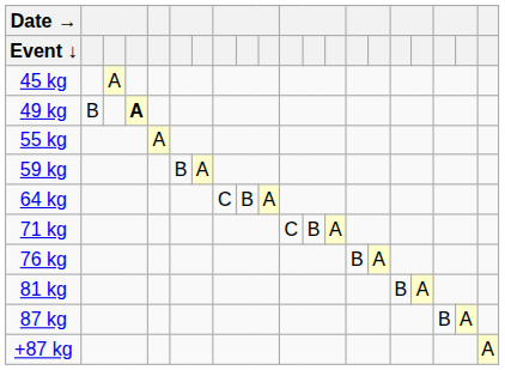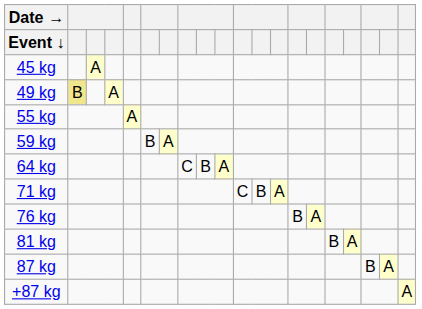49 kg | column 2: no background -> khaki background
49 kg | column 4: bold -> normal
